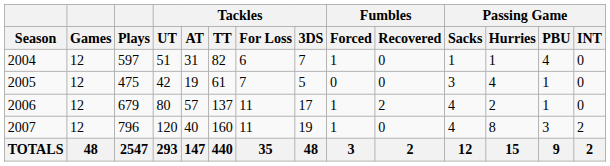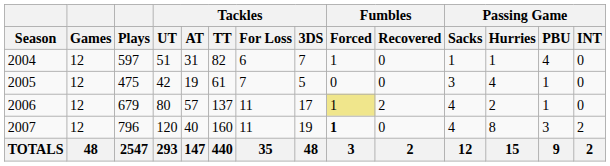2006 | Fumbles / Forced: no background -> khaki background
2007 | Fumbles / Forced: normal -> bold
